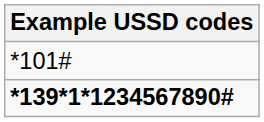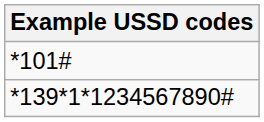row 3 | column 1: bold -> normal
